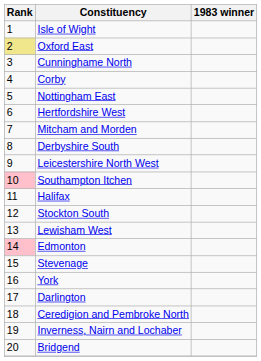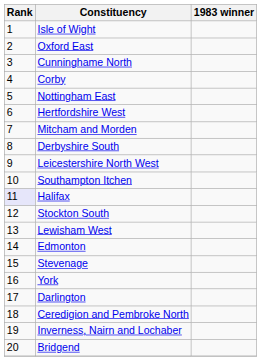Oxford East | Rank: khaki background -> no background
Southampton Itchen | Rank: pink background -> no background
Halifax | Rank: no background -> lavender background
Edmonton | Rank: pink background -> no background
